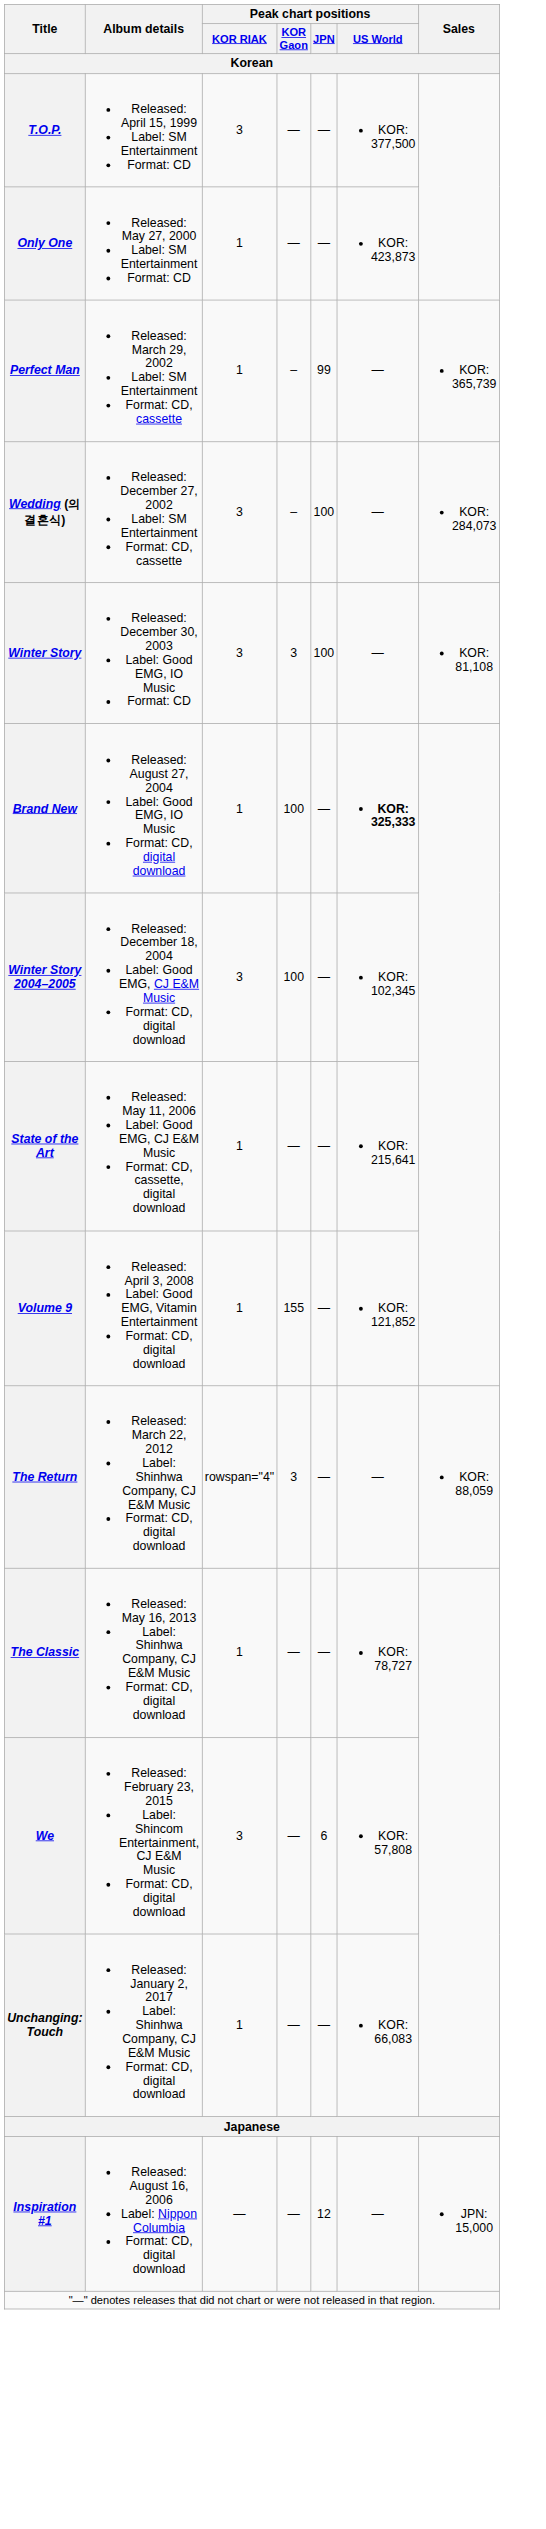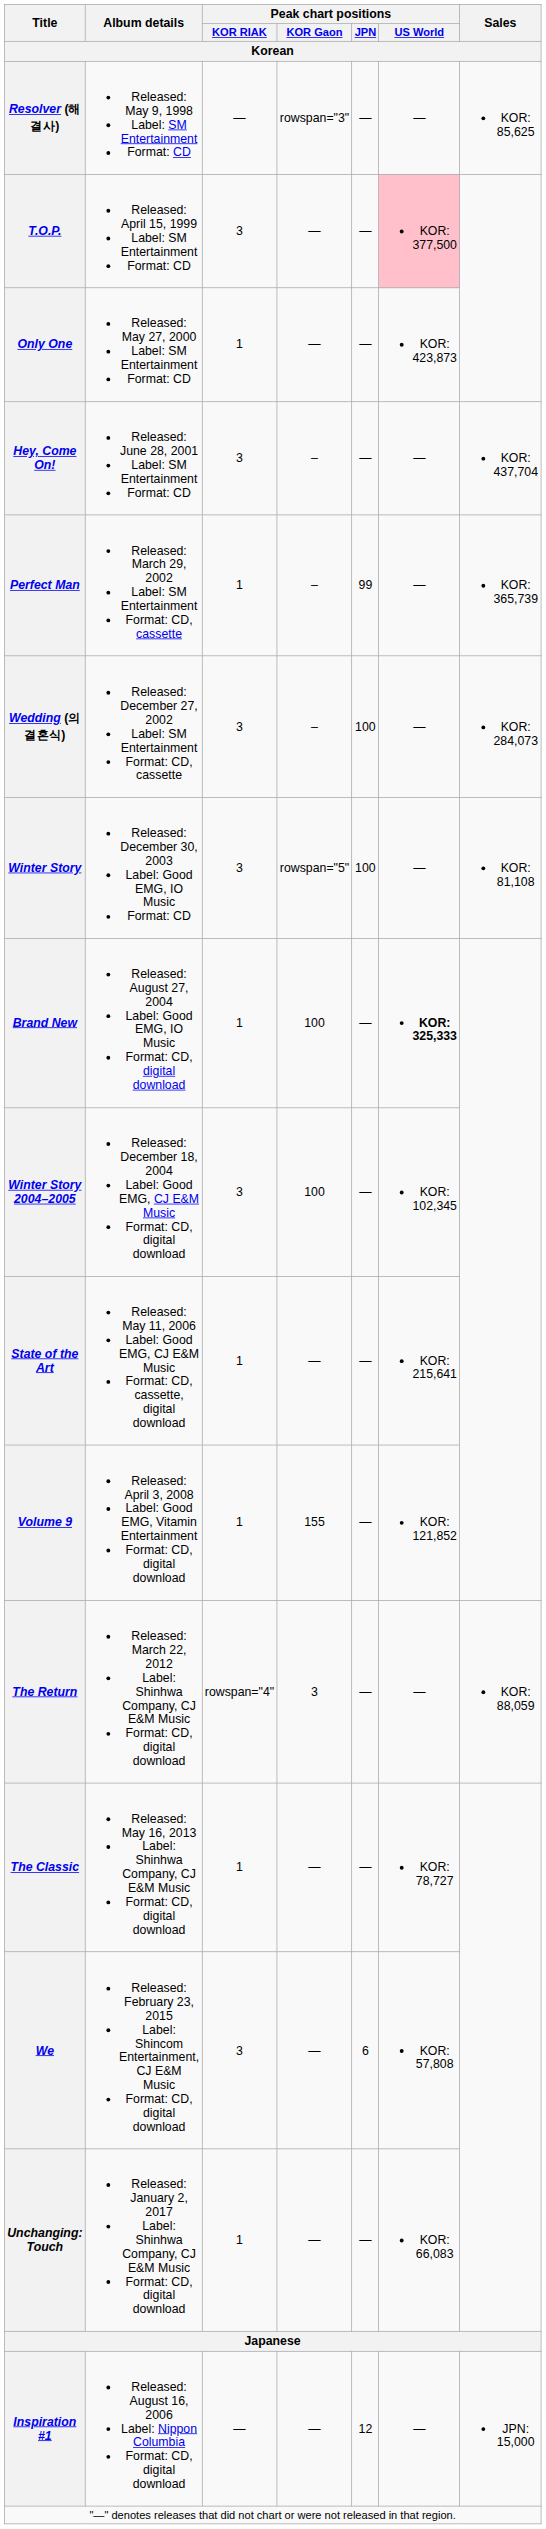+ row: Resolver (해결사) | Released: May 9, 1998 Label: SM Entertainment Format: CD | — | rowspan="3" | — | — | KOR: 85,625
T.O.P. | Peak chart positions / US World: no background -> pink background
+ row: Hey, Come On! | Released: June 28, 2001 Label: SM Entertainment Format: CD | 3 | – | — | — | KOR: 437,704
Winter Story | Peak chart positions / KOR Gaon: 3 -> rowspan="5"
